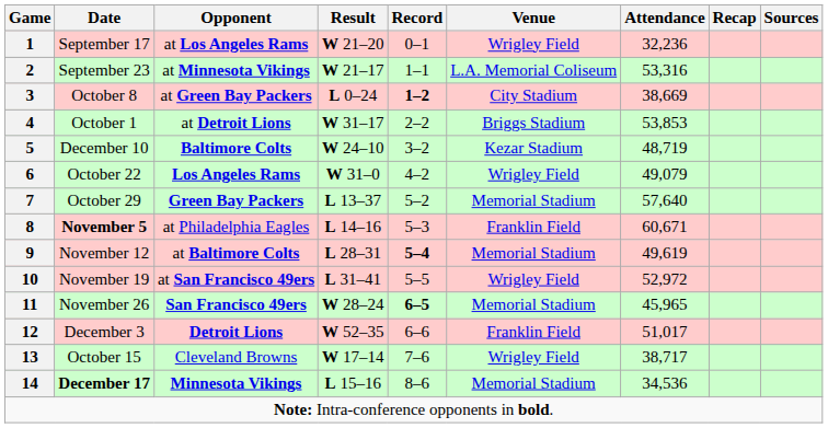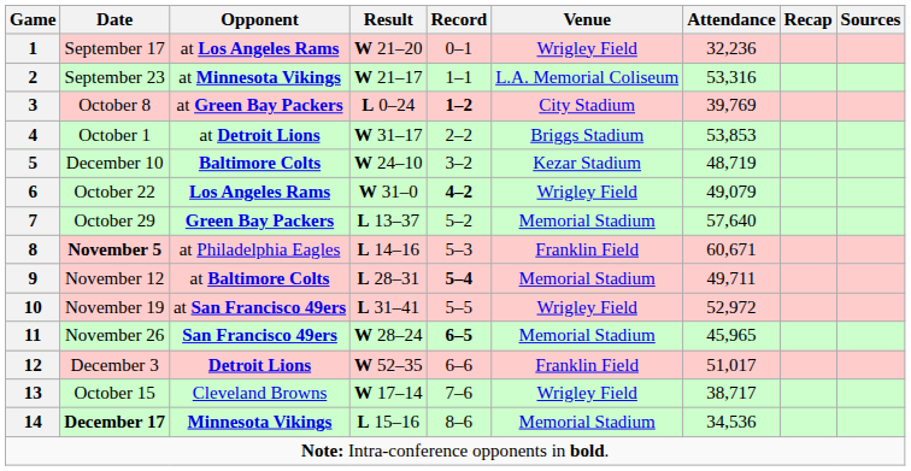3 | Attendance: 38,669 -> 39,769
6 | Record: normal -> bold
9 | Attendance: 49,619 -> 49,711
